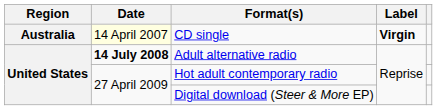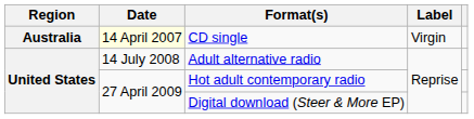CD single | Label: bold -> normal
Adult alternative radio | Date: bold -> normal
